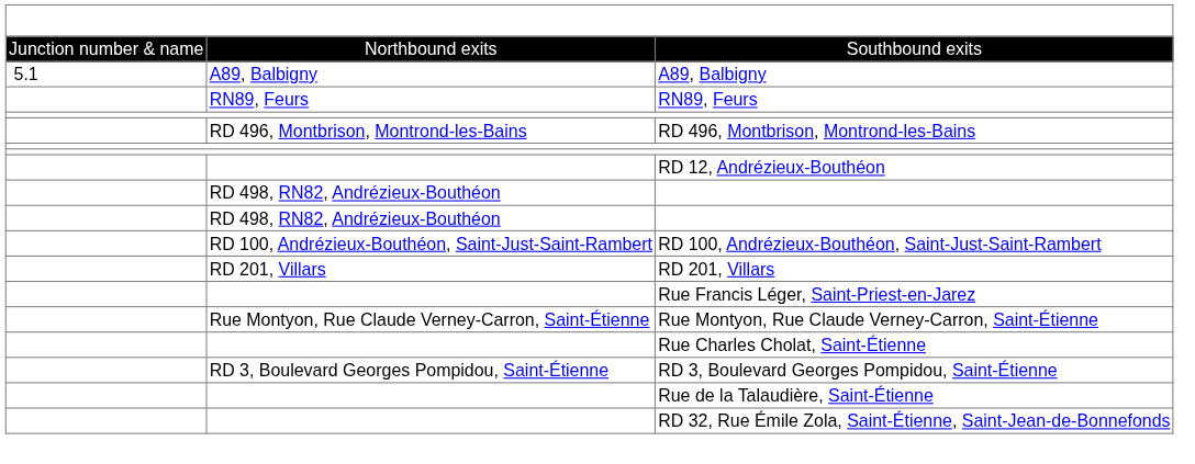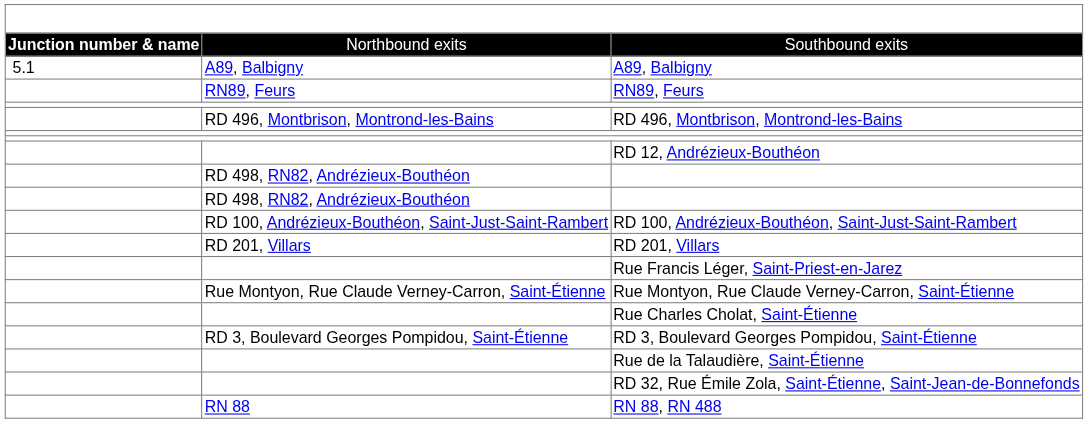Southbound exits | column 1: normal -> bold
+ row: RN 88 | RN 88, RN 488
